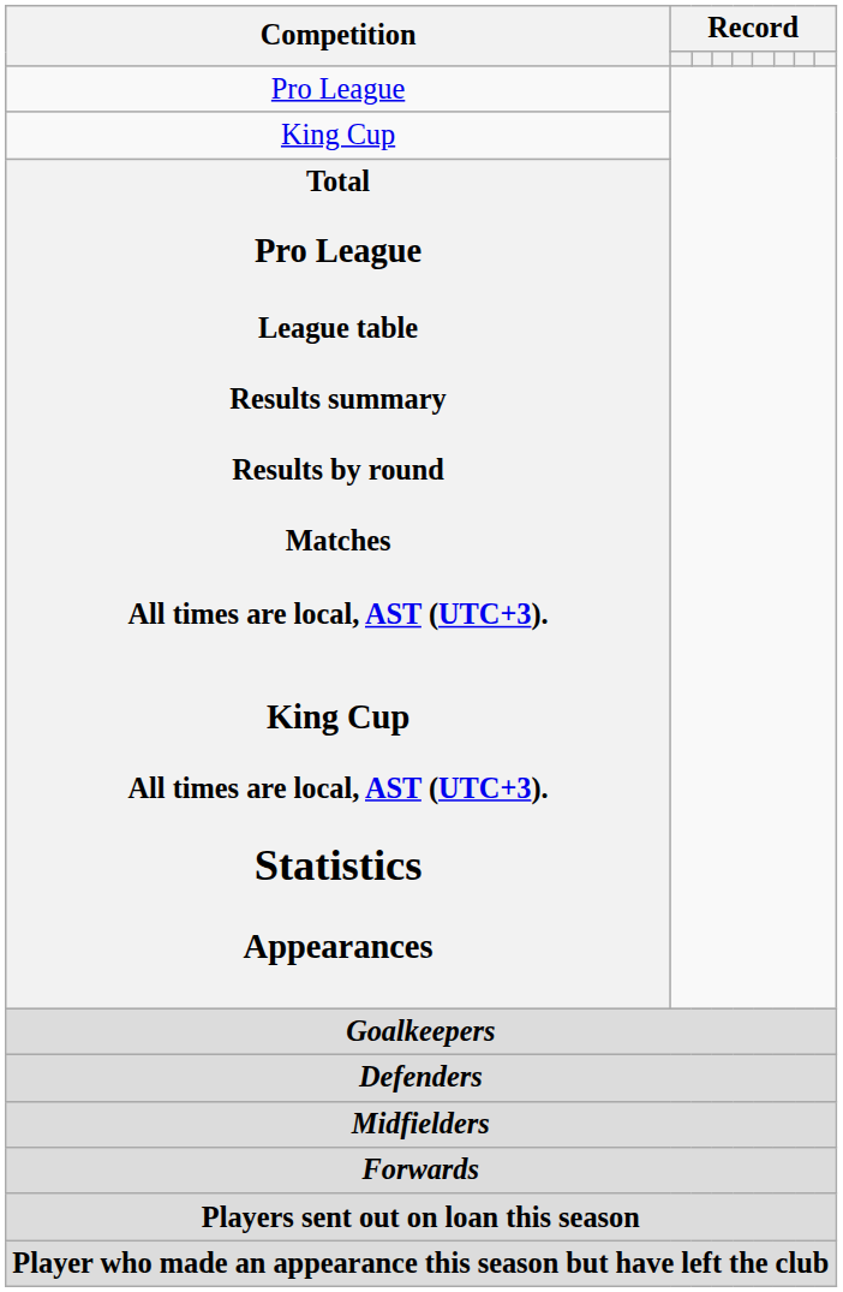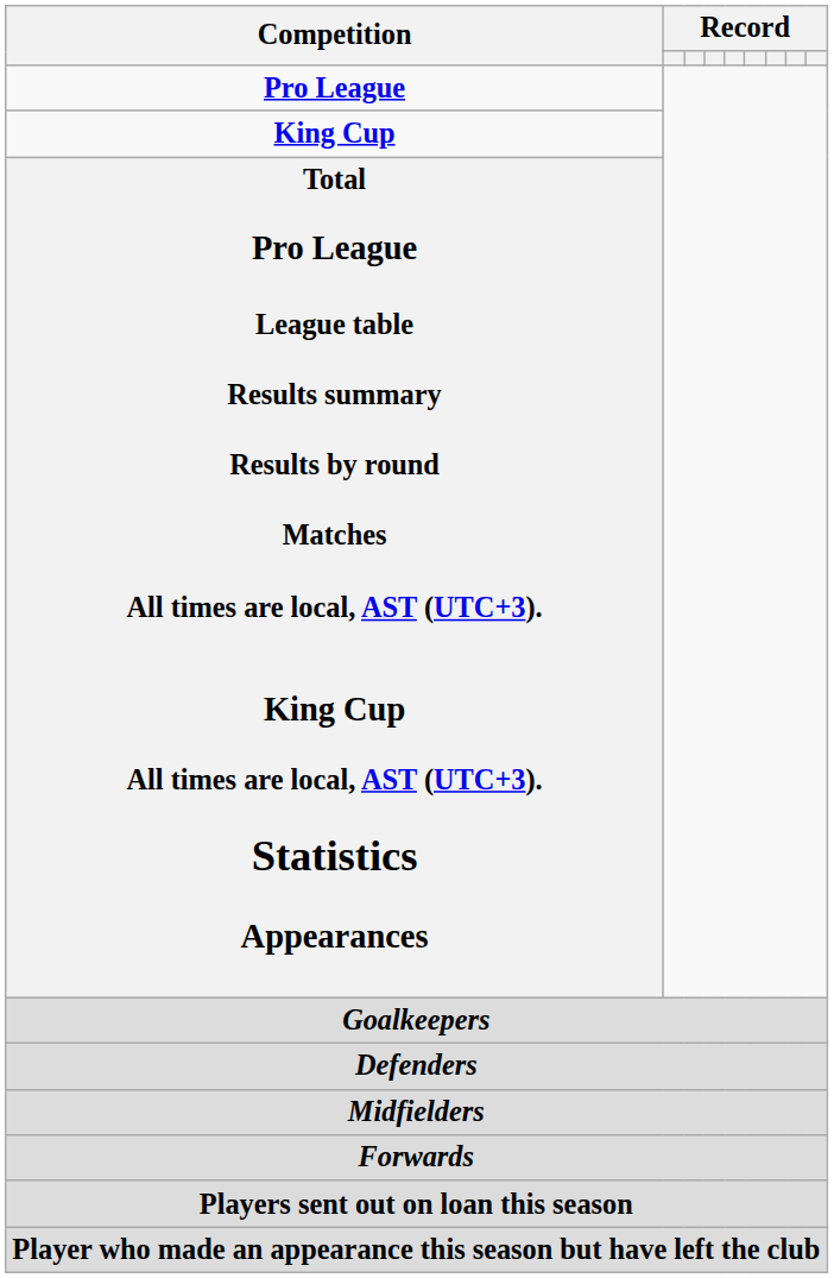Pro League | Competition: normal -> bold
King Cup | Competition: normal -> bold
